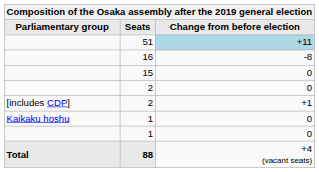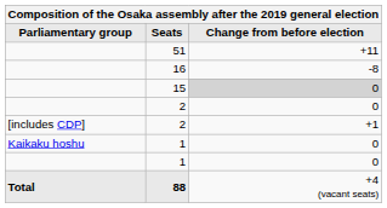51 | Change from before election: lightblue background -> no background
15 | Change from before election: no background -> lightgrey background
